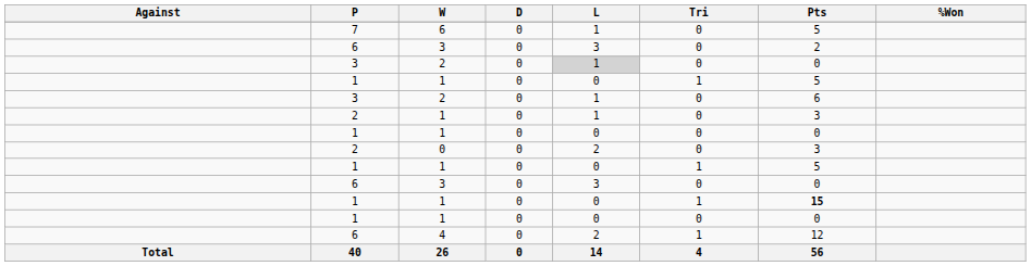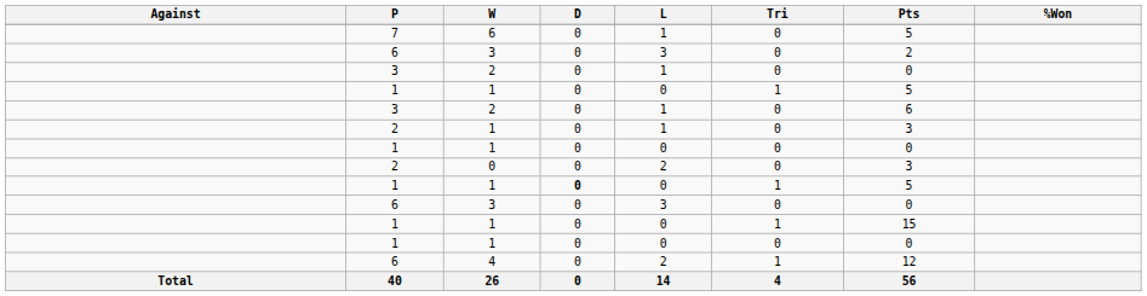row 4 | L: lightgrey background -> no background
row 10 | D: normal -> bold
row 12 | Pts: bold -> normal
